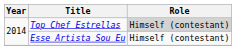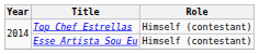Top Chef Estrellas | Role: lightgrey background -> no background
